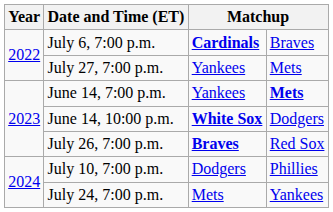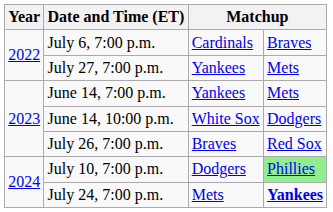July 6, 7:00 p.m. | column 3: bold -> normal
June 14, 7:00 p.m. | column 4: bold -> normal
June 14, 10:00 p.m. | column 3: bold -> normal
July 26, 7:00 p.m. | column 3: bold -> normal
July 10, 7:00 p.m. | column 4: no background -> lightgreen background
July 24, 7:00 p.m. | column 4: normal -> bold
